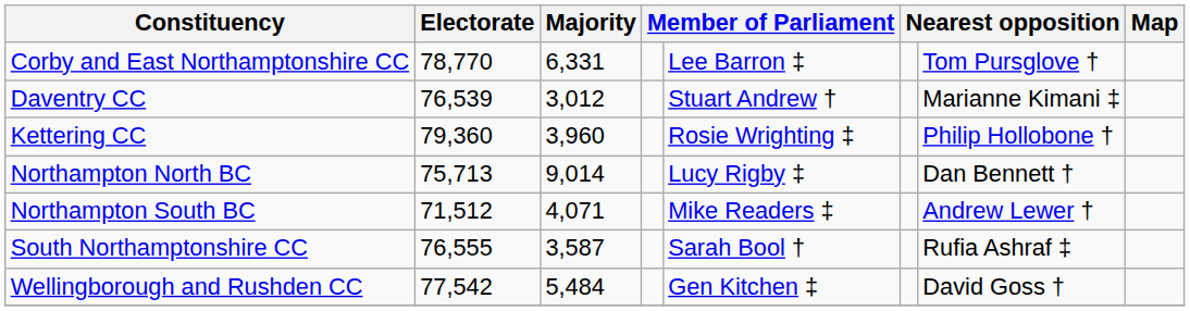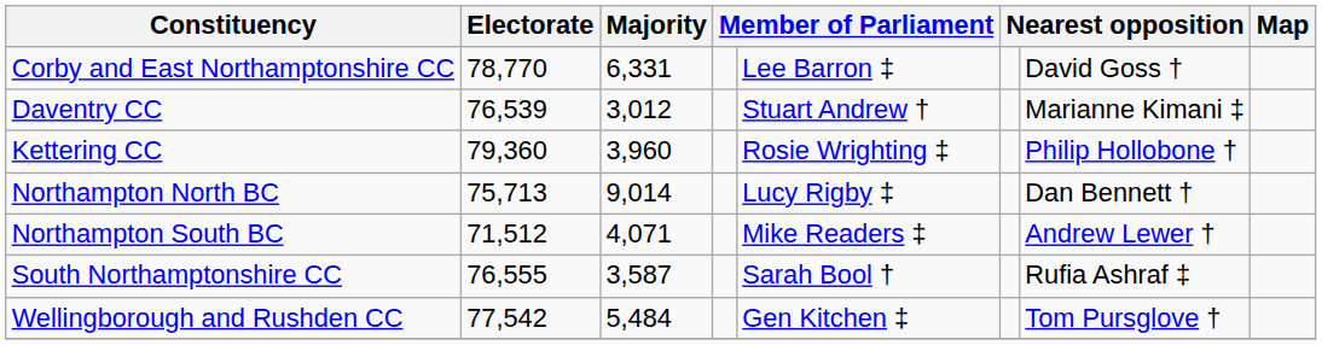Corby and East Northamptonshire CC | column 7: Tom Pursglove † -> David Goss †
Wellingborough and Rushden CC | column 7: David Goss † -> Tom Pursglove †
